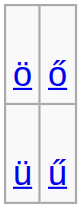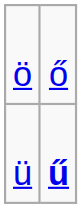ü | column 2: normal -> bold
